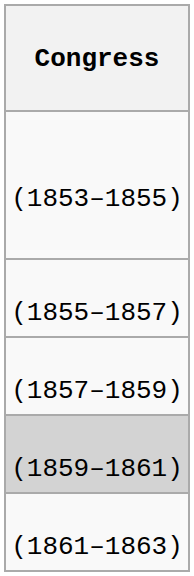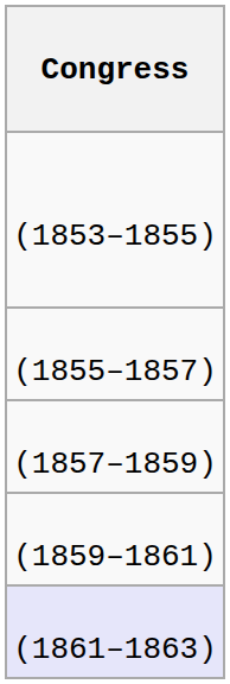row 5 | column 1: lightgrey background -> no background
row 6 | column 1: no background -> lavender background
